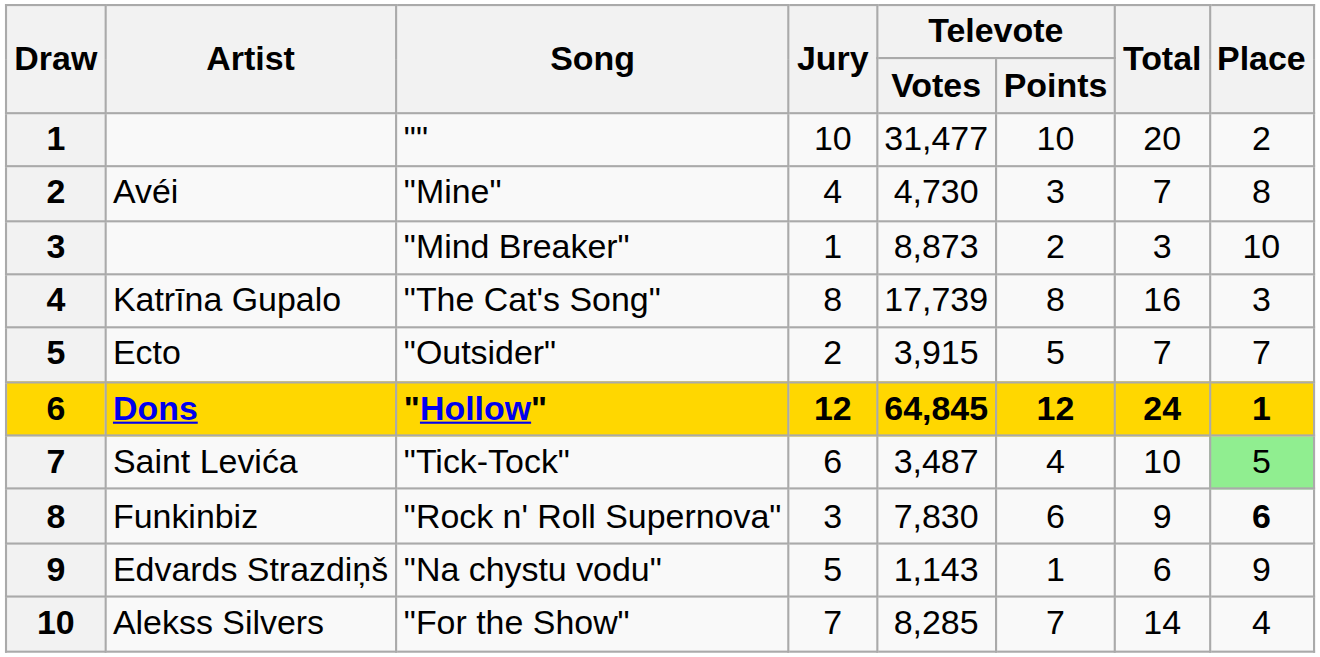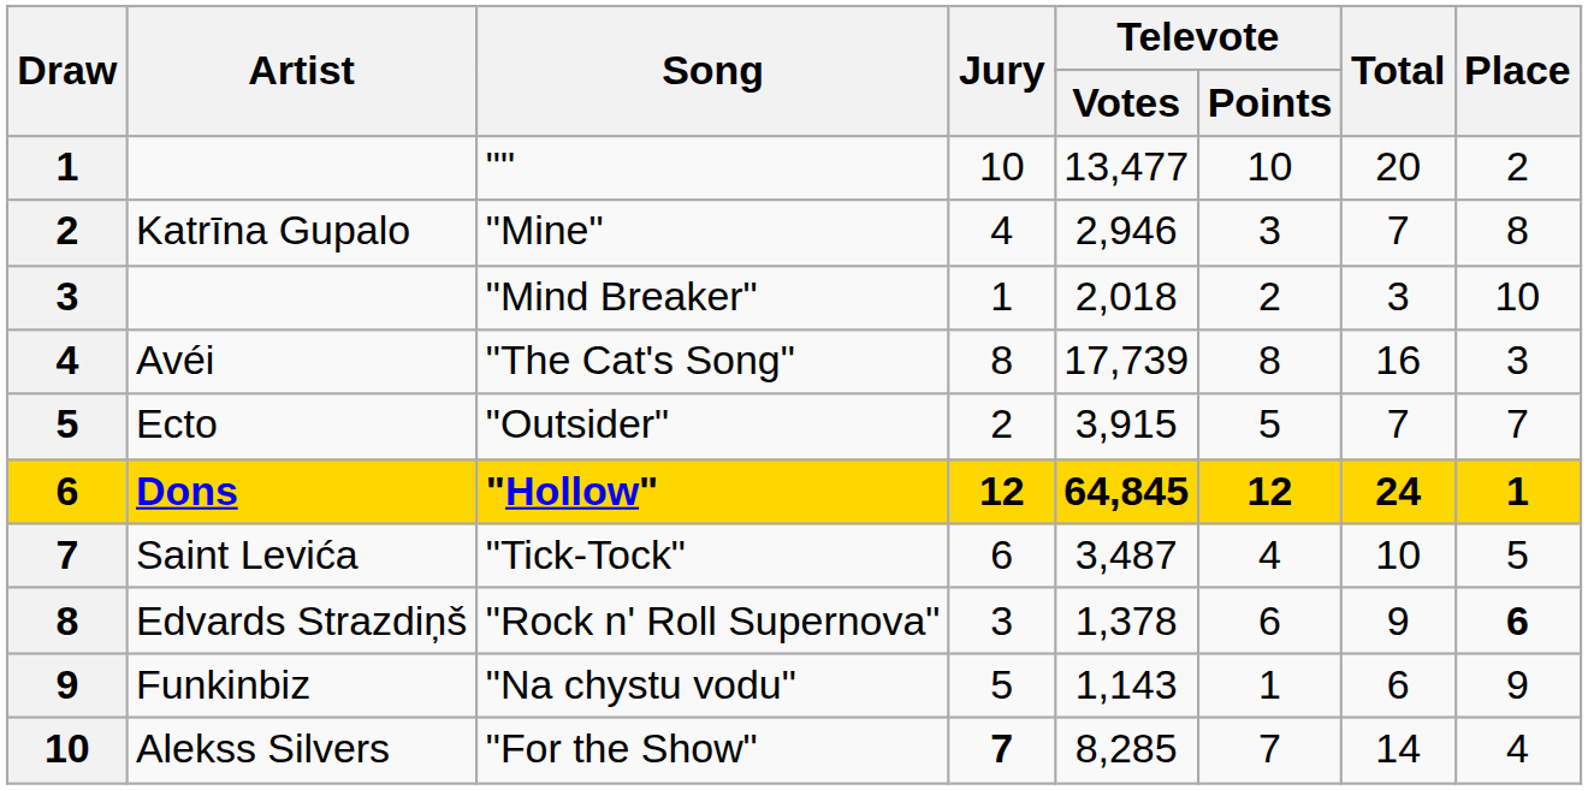"" | Televote / Votes: 31,477 -> 13,477
"Mine" | Artist: Avéi -> Katrīna Gupalo
"Mine" | Televote / Votes: 4,730 -> 2,946
"Mind Breaker" | Televote / Votes: 8,873 -> 2,018
"The Cat's Song" | Artist: Katrīna Gupalo -> Avéi
"Tick-Tock" | Place: lightgreen background -> no background
"Rock n' Roll Supernova" | Artist: Funkinbiz -> Edvards Strazdiņš
"Rock n' Roll Supernova" | Televote / Votes: 7,830 -> 1,378
"Na chystu vodu" | Artist: Edvards Strazdiņš -> Funkinbiz
"For the Show" | Jury: normal -> bold
